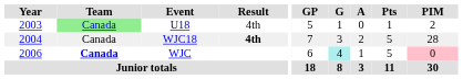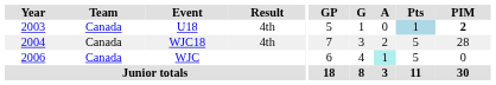U18 | Team: lightgreen background -> no background
U18 | Pts: no background -> lightblue background
U18 | PIM: normal -> bold
WJC18 | Result: bold -> normal
WJC | Team: bold -> normal
WJC | G: paleturquoise background -> no background
WJC | A: no background -> paleturquoise background
WJC | PIM: pink background -> no background
